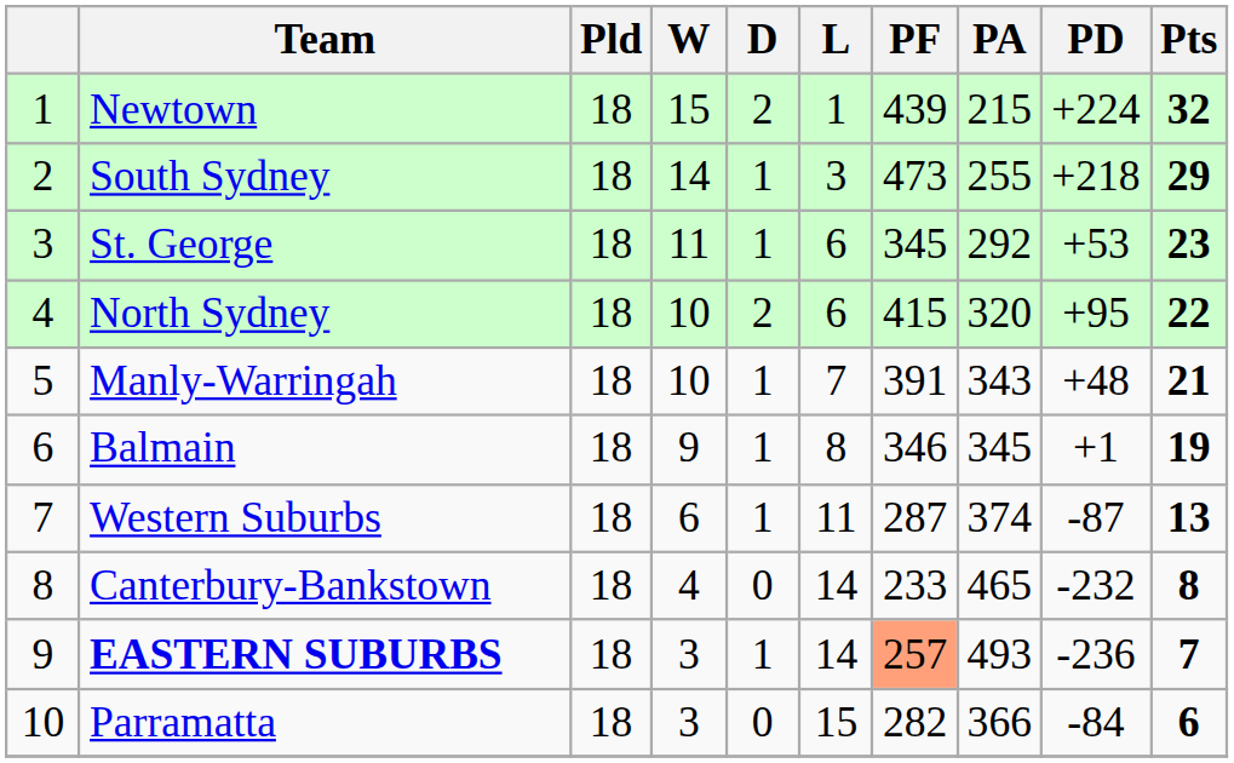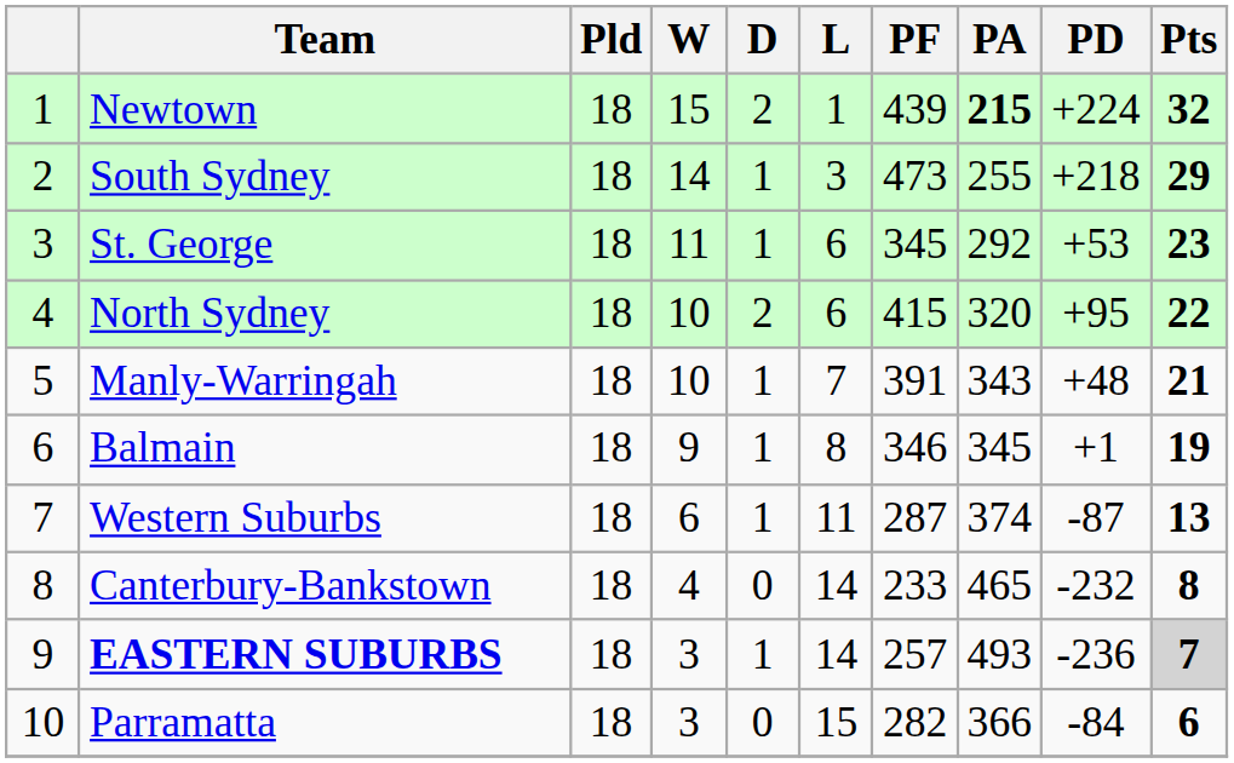Newtown | PA: normal -> bold
EASTERN SUBURBS | PF: lightsalmon background -> no background
EASTERN SUBURBS | Pts: no background -> lightgrey background
